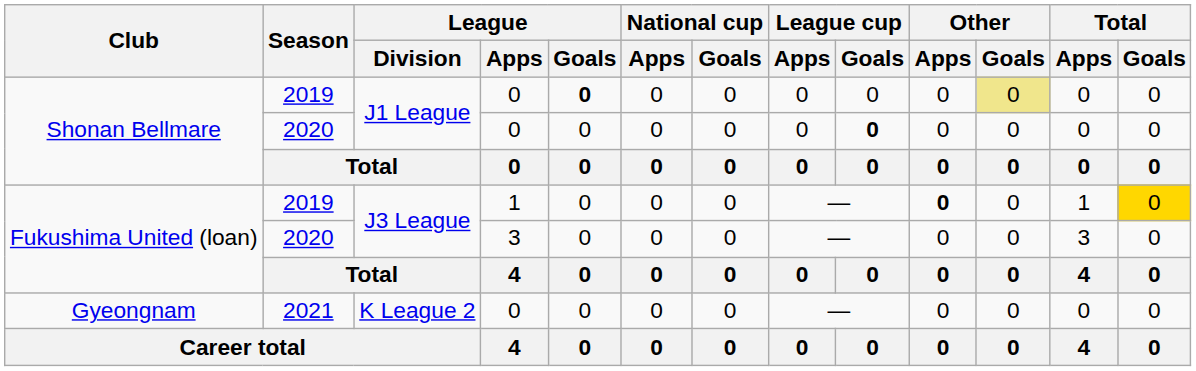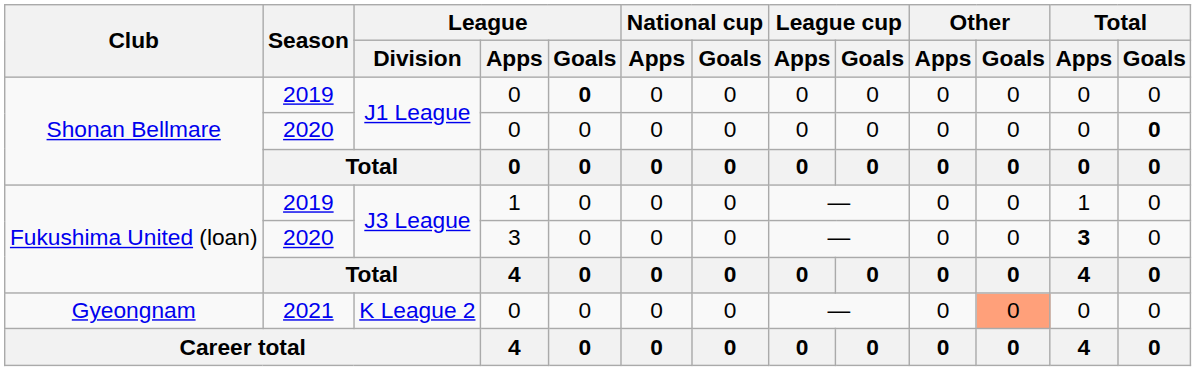Shonan Bellmare / 2019 | Other / Goals: khaki background -> no background
Shonan Bellmare / 2020 | League cup / Goals: bold -> normal
Shonan Bellmare / 2020 | Total / Goals: normal -> bold
Fukushima United (loan) / 2019 | Other / Apps: bold -> normal
Fukushima United (loan) / 2019 | Total / Goals: gold background -> no background
Fukushima United (loan) / 2020 | Total / Apps: normal -> bold
Gyeongnam | Other / Goals: no background -> lightsalmon background
